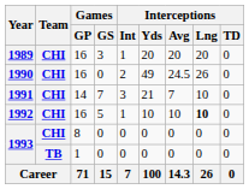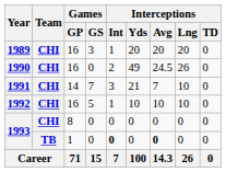1992 | Interceptions / Lng: bold -> normal
1993 / 1 | Interceptions / Int: normal -> bold
1993 / 1 | Interceptions / Avg: normal -> bold
